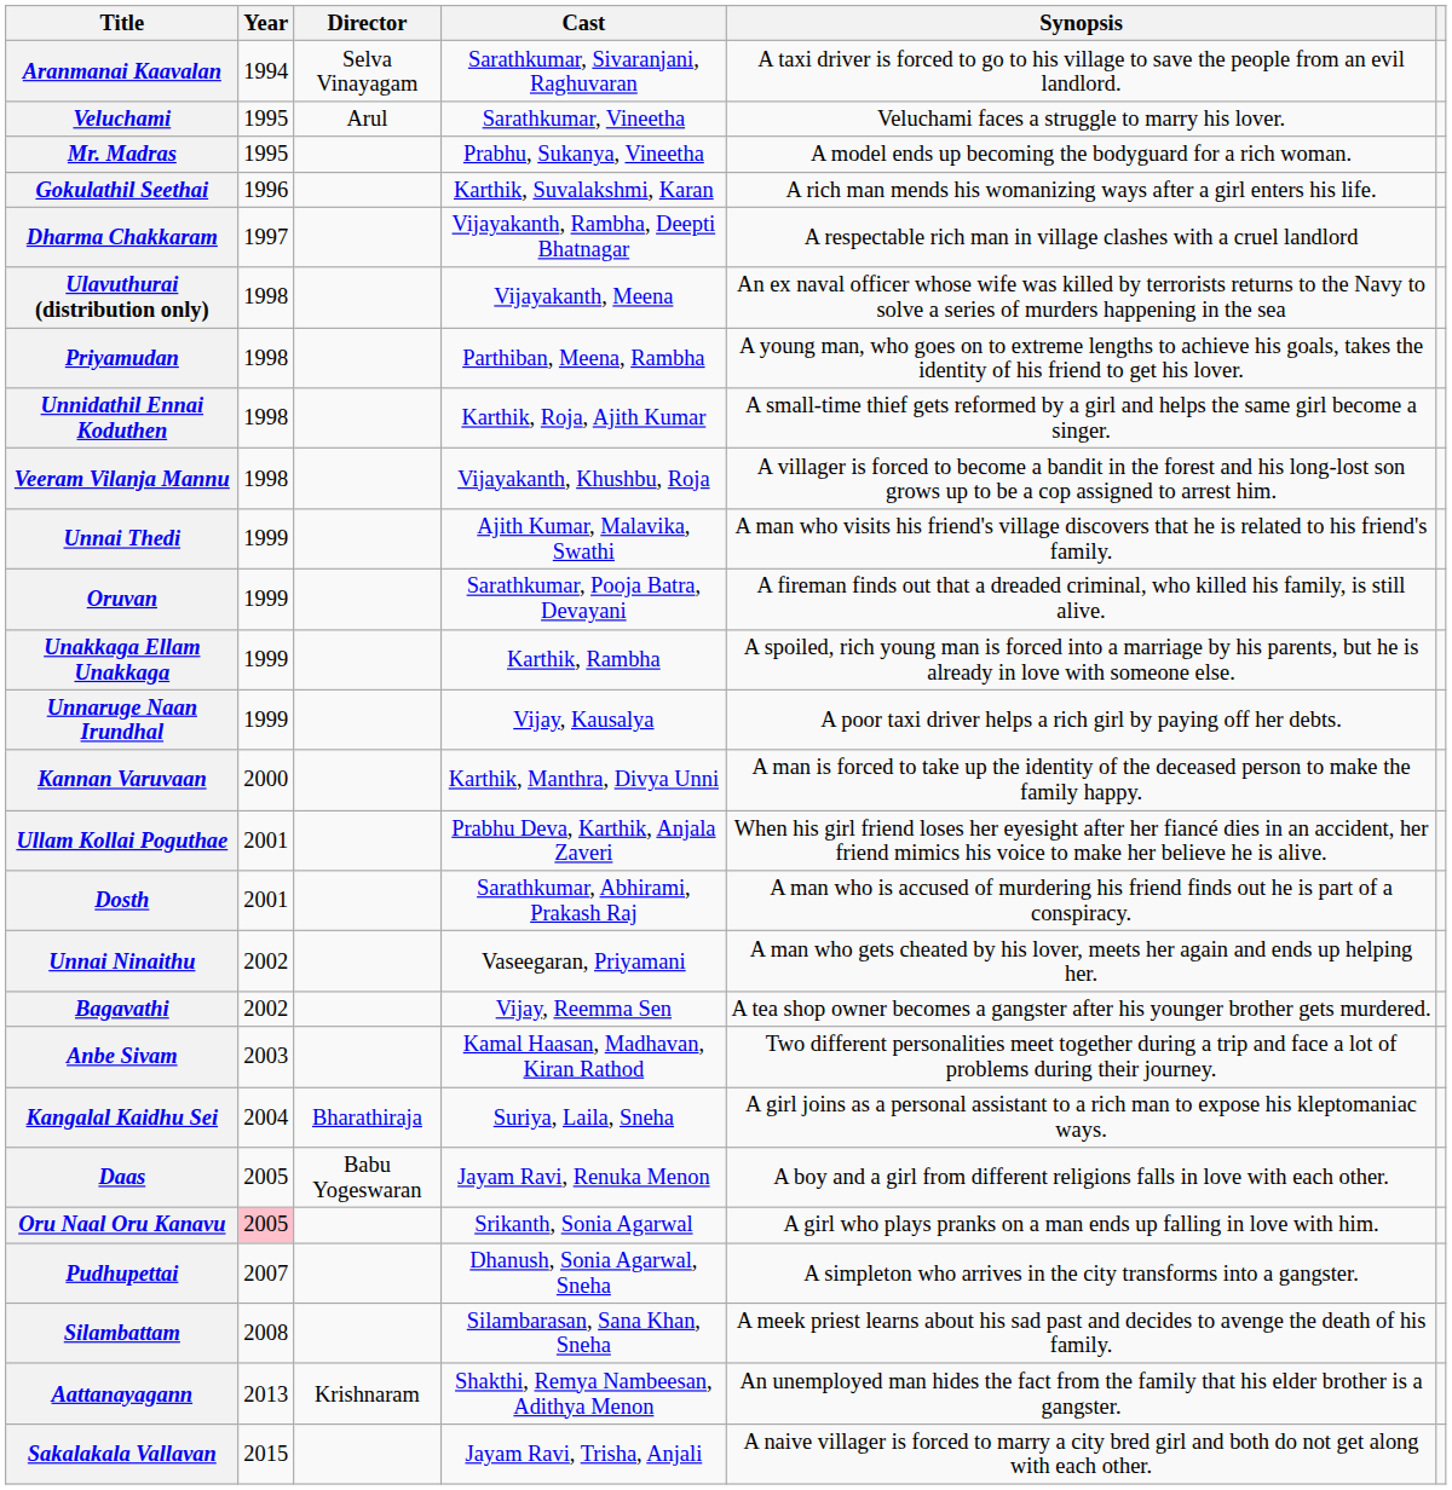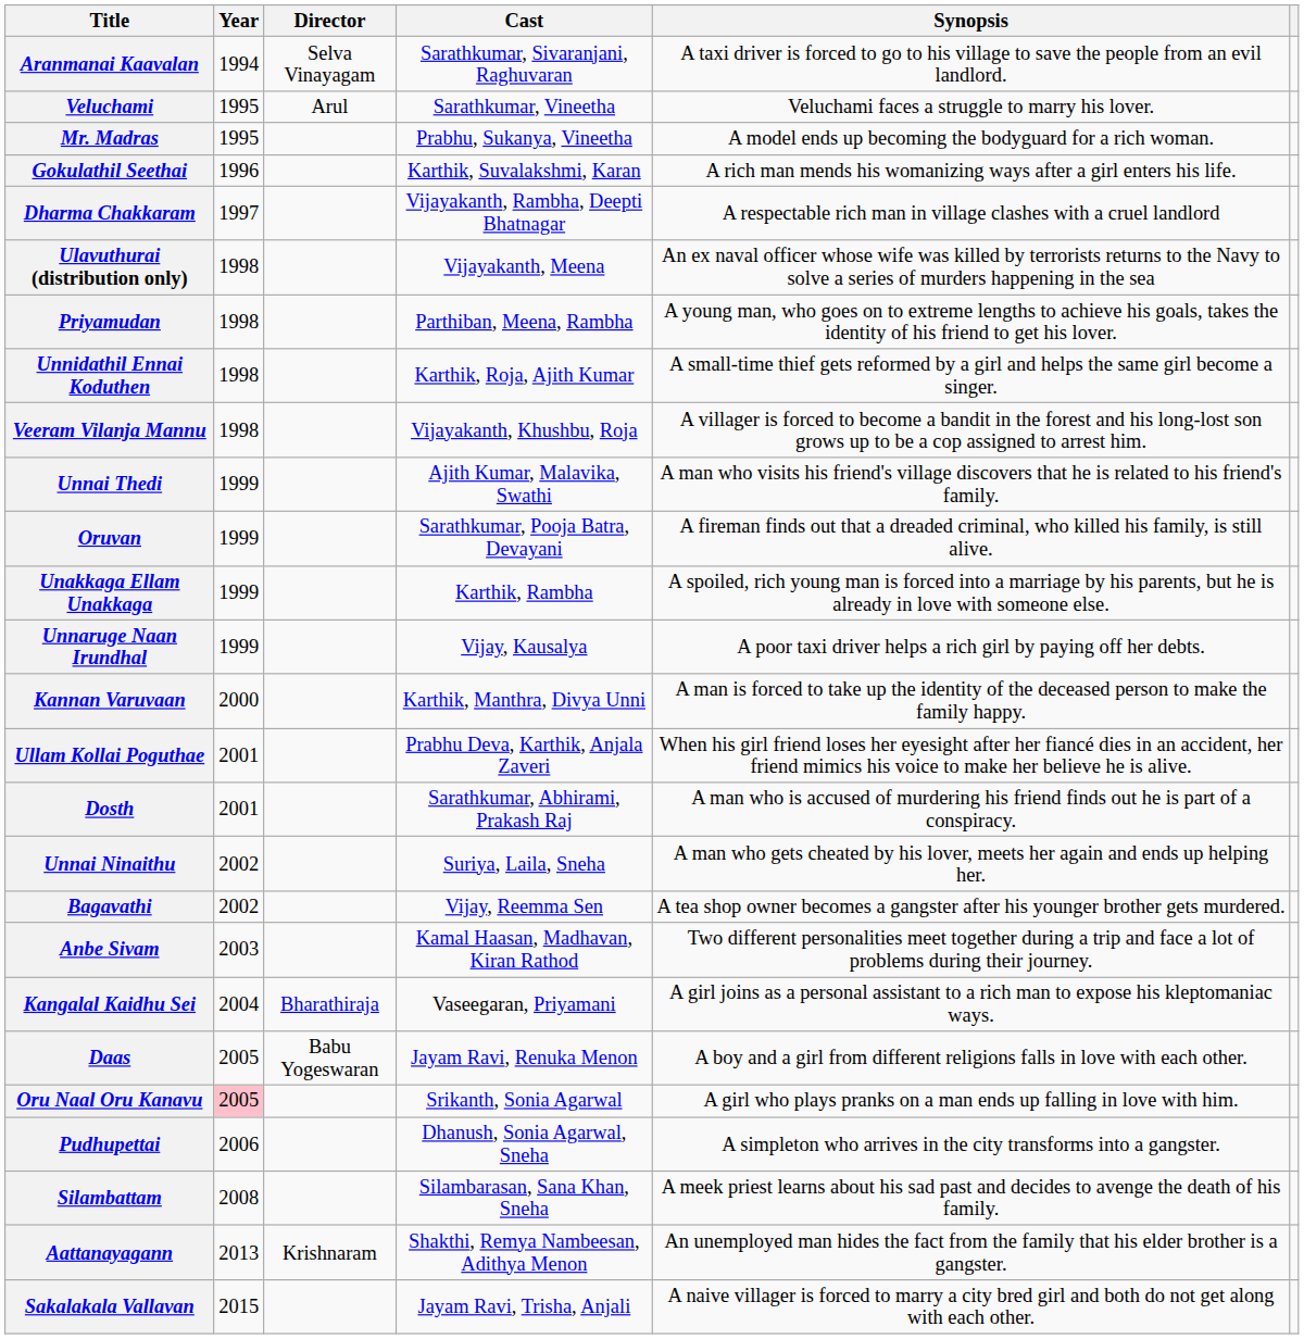Unnai Ninaithu | Cast: Vaseegaran, Priyamani -> Suriya, Laila, Sneha
Kangalal Kaidhu Sei | Cast: Suriya, Laila, Sneha -> Vaseegaran, Priyamani
Pudhupettai | Year: 2007 -> 2006
